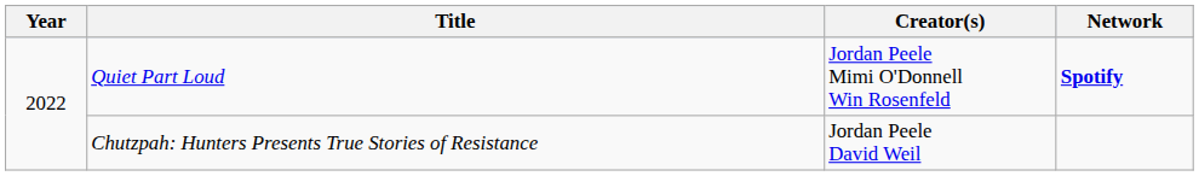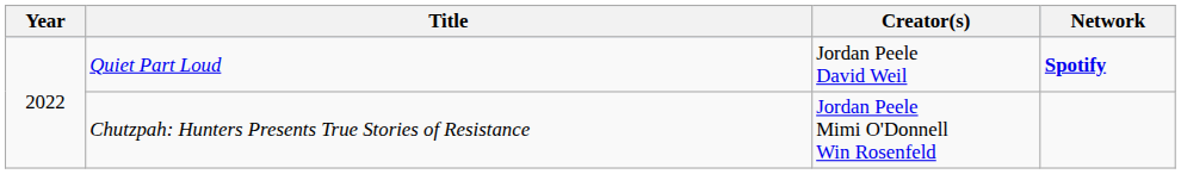Quiet Part Loud | Creator(s): Jordan Peele Mimi O'Donnell Win Rosenfeld -> Jordan Peele David Weil
Chutzpah: Hunters Presents True Stories of Resistance | Creator(s): Jordan Peele David Weil -> Jordan Peele Mimi O'Donnell Win Rosenfeld
